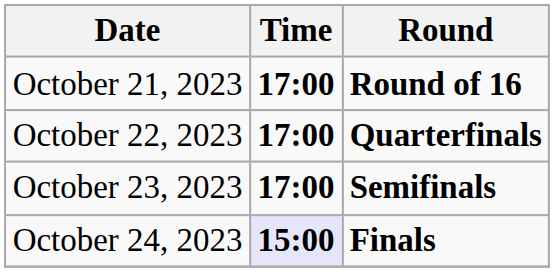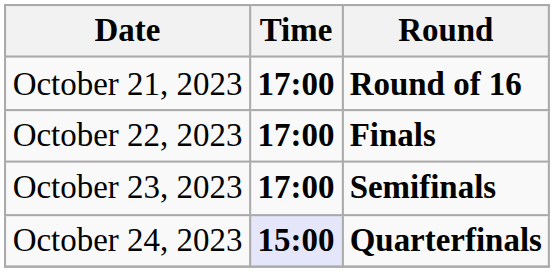October 22, 2023 | Round: Quarterfinals -> Finals
October 24, 2023 | Round: Finals -> Quarterfinals
